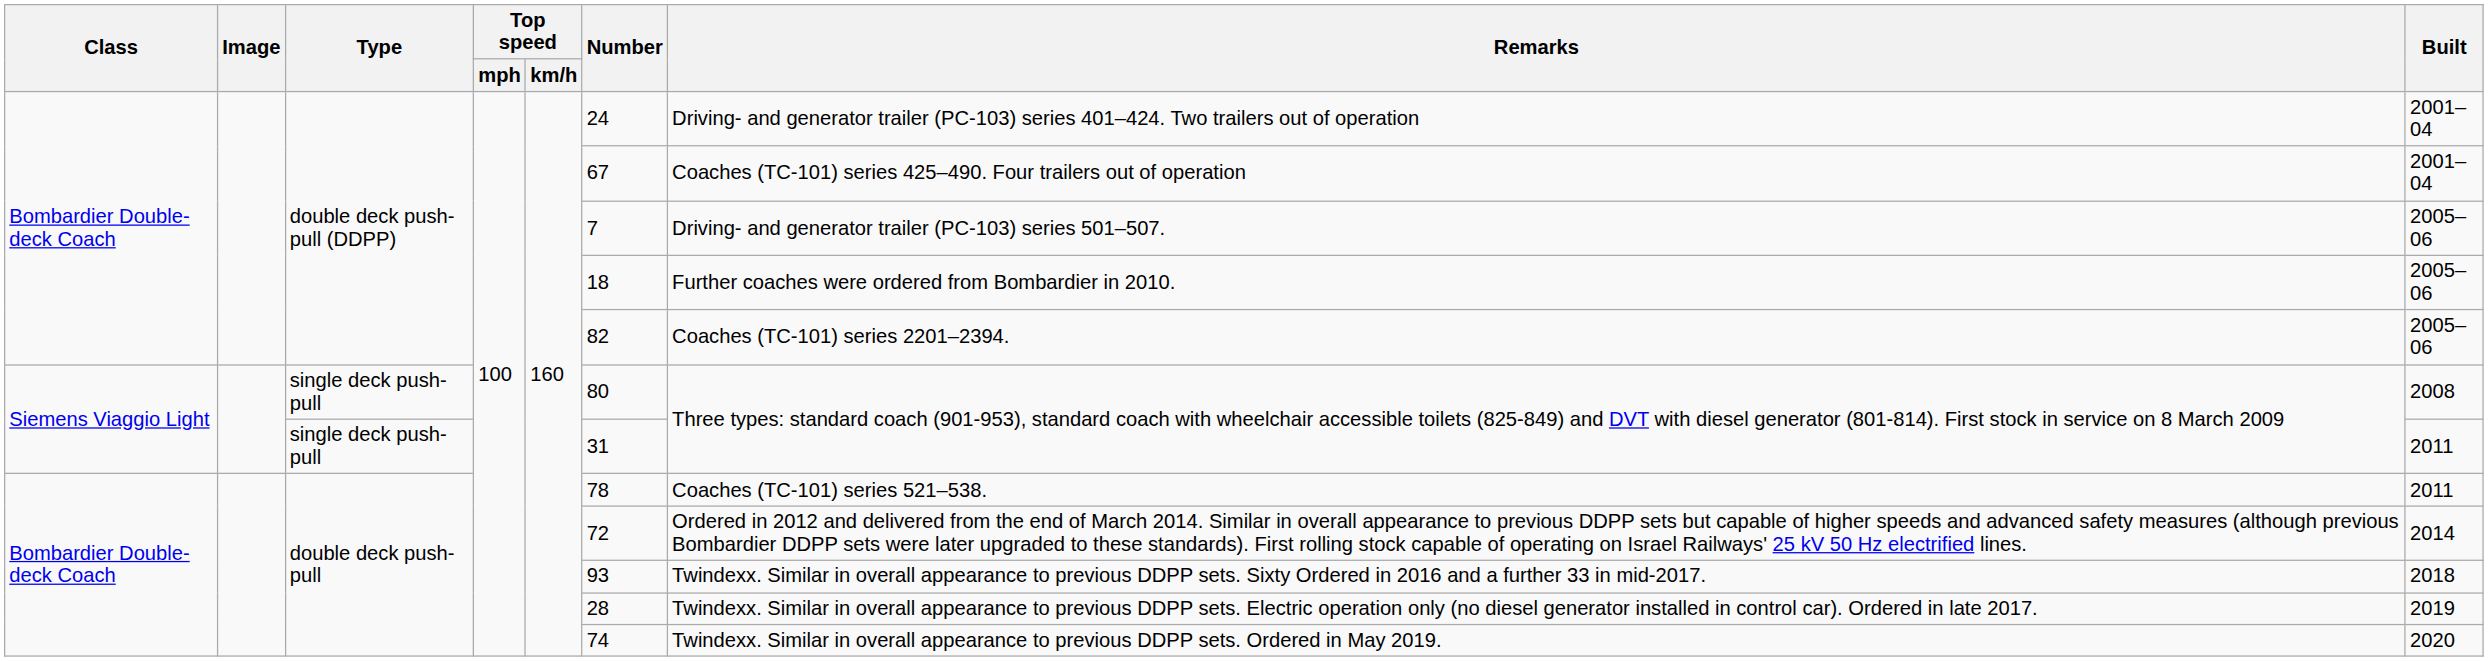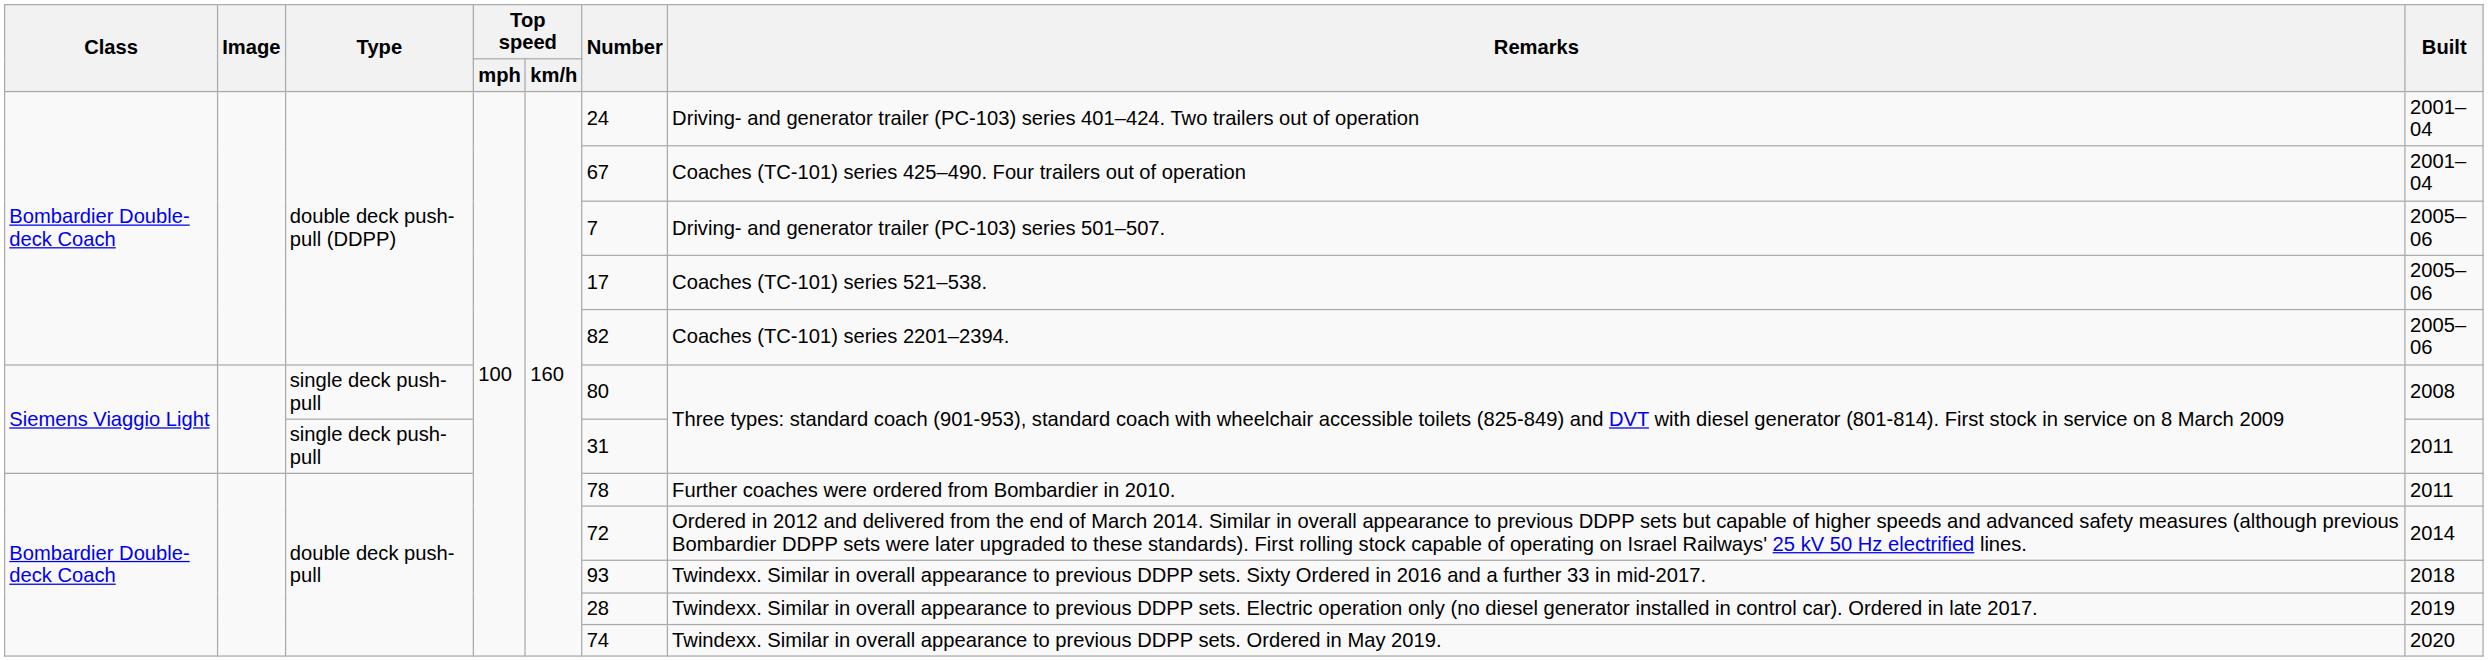row 6 | Number: 18 -> 17
row 6 | Remarks: Further coaches were ordered from Bombardier in 2010. -> Coaches (TC-101) series 521–538.
row 10 | Remarks: Coaches (TC-101) series 521–538. -> Further coaches were ordered from Bombardier in 2010.
